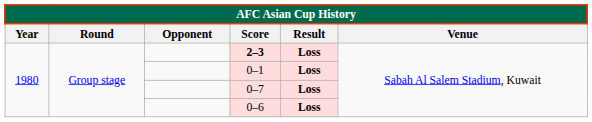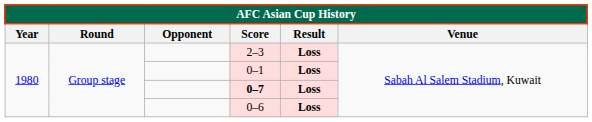2–3 | Score: bold -> normal
0–7 | Score: normal -> bold
